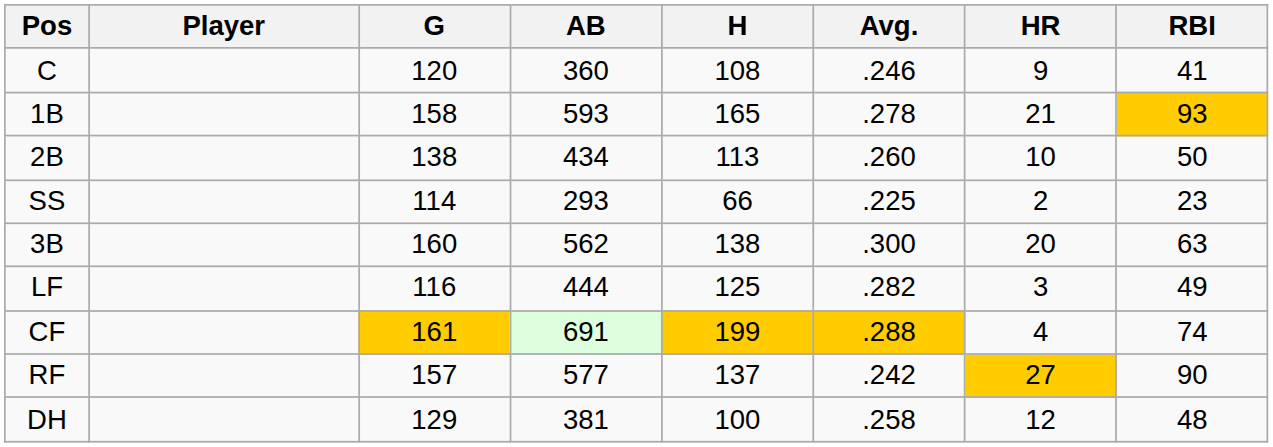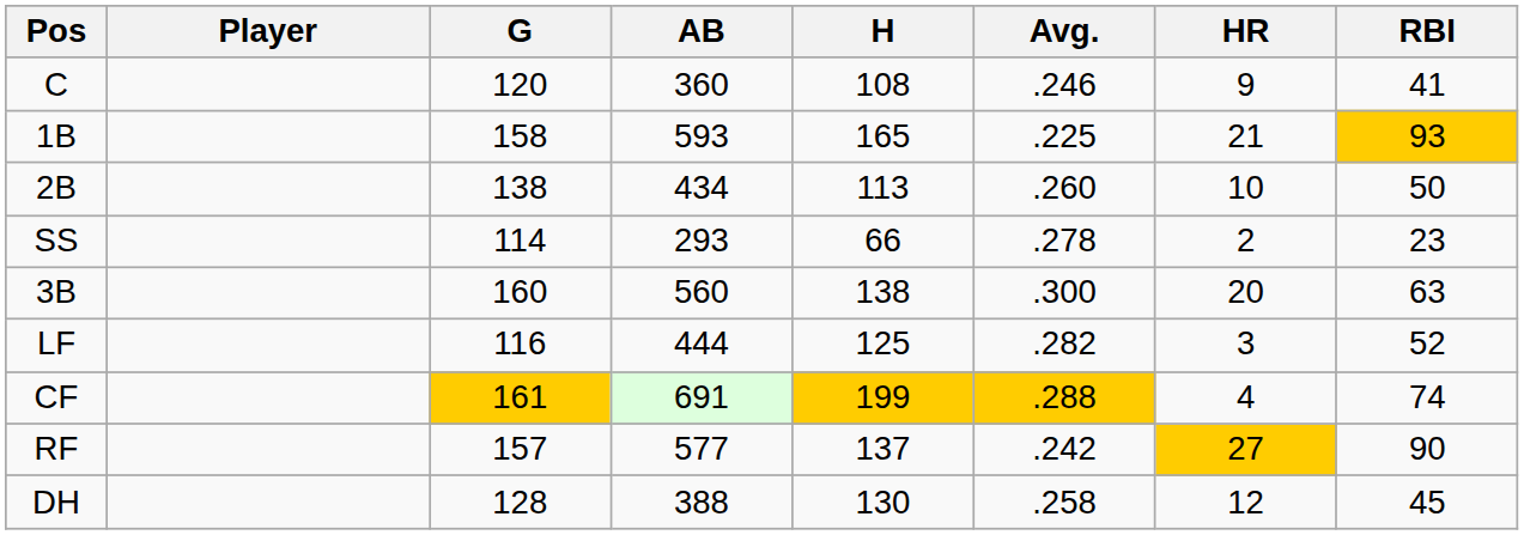1B | Avg.: .278 -> .225
SS | Avg.: .225 -> .278
3B | AB: 562 -> 560
LF | RBI: 49 -> 52
DH | G: 129 -> 128
DH | AB: 381 -> 388
DH | H: 100 -> 130
DH | RBI: 48 -> 45
